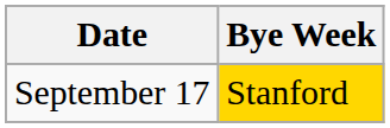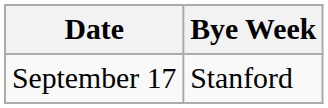September 17 | Bye Week: gold background -> no background
